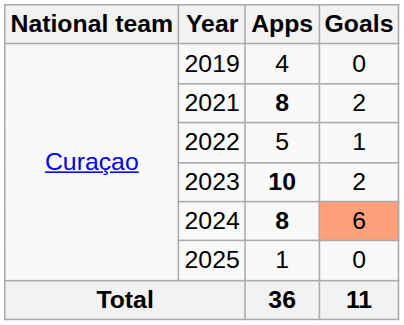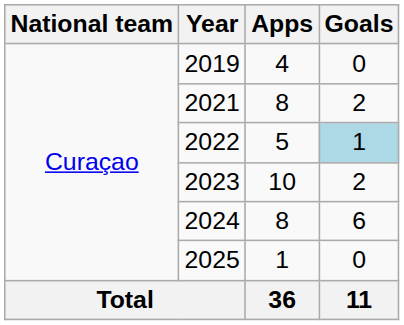2021 | Apps: bold -> normal
2022 | Goals: no background -> lightblue background
2023 | Apps: bold -> normal
2024 | Apps: bold -> normal
2024 | Goals: lightsalmon background -> no background
